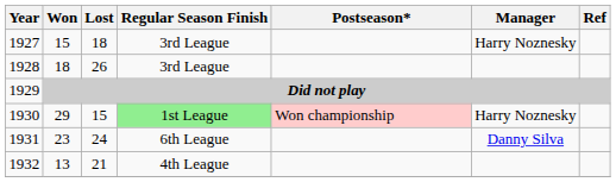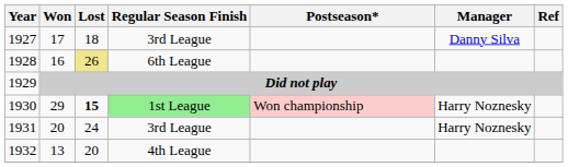1927 | Won: 15 -> 17
1927 | Manager: Harry Noznesky -> Danny Silva
1928 | Won: 18 -> 16
1928 | Lost: no background -> khaki background
1928 | Regular Season Finish: 3rd League -> 6th League
1930 | Lost: normal -> bold
1931 | Won: 23 -> 20
1931 | Regular Season Finish: 6th League -> 3rd League
1931 | Manager: Danny Silva -> Harry Noznesky
1932 | Lost: 21 -> 20
